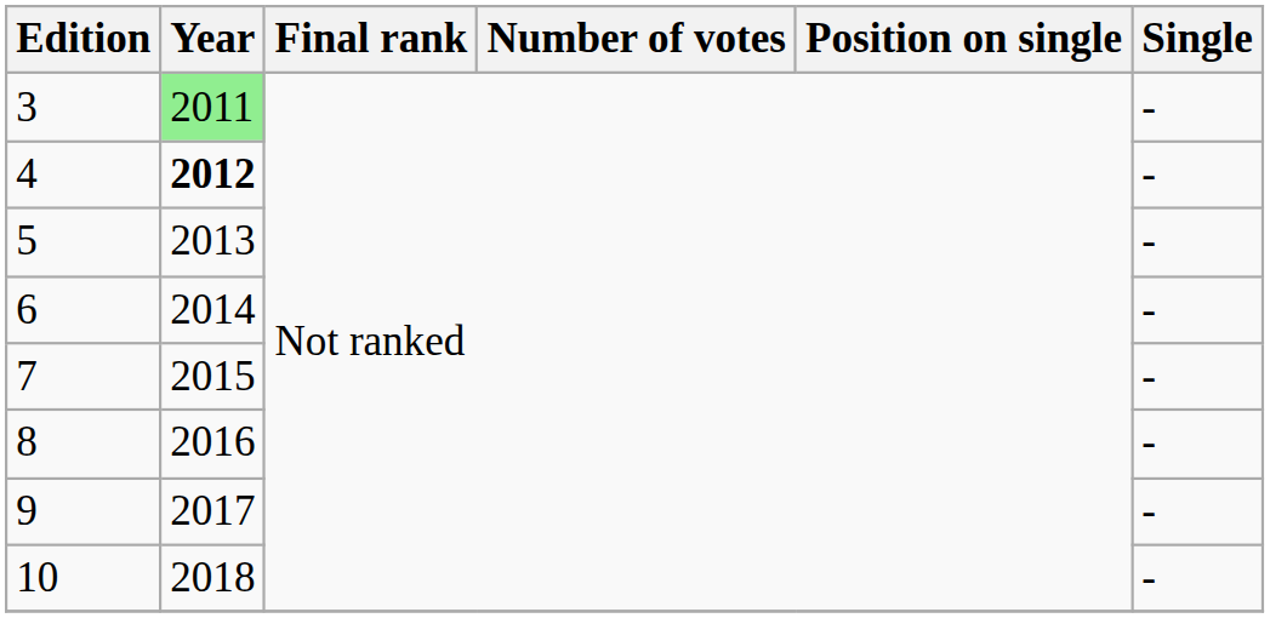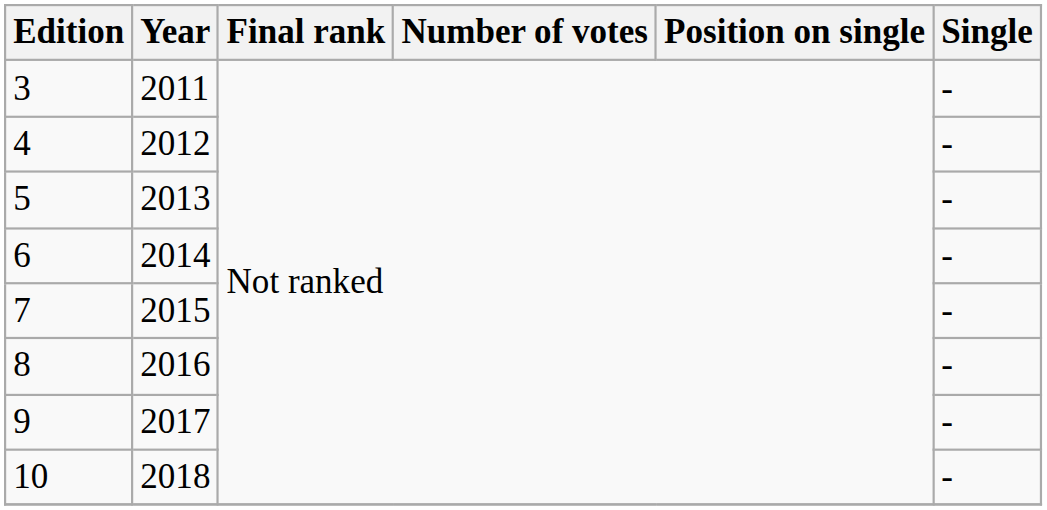3 | Year: lightgreen background -> no background
4 | Year: bold -> normal
